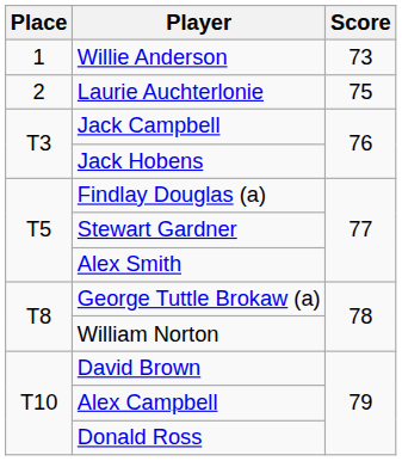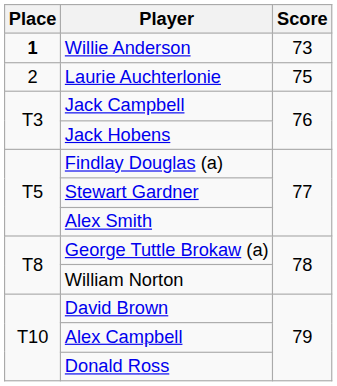Willie Anderson | Place: normal -> bold
